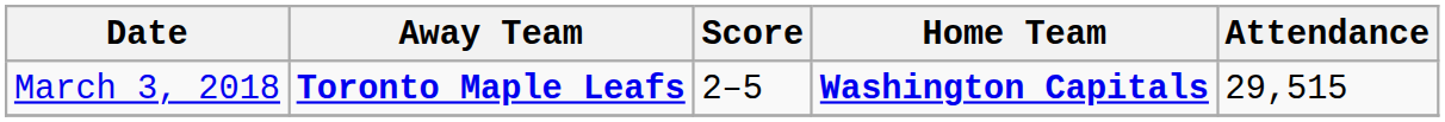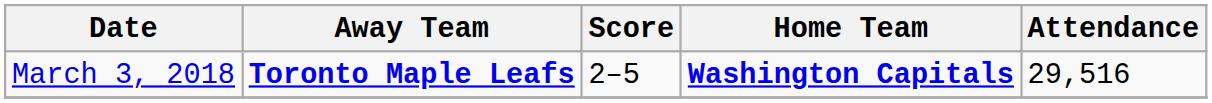March 3, 2018 | Attendance: 29,515 -> 29,516
